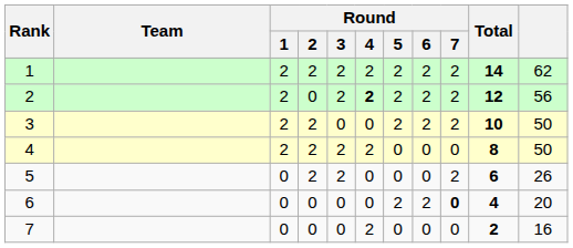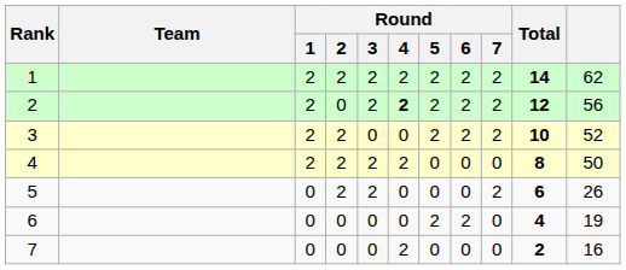row 5 | column 11: 50 -> 52
row 8 | Round / 7: bold -> normal
row 8 | column 11: 20 -> 19
